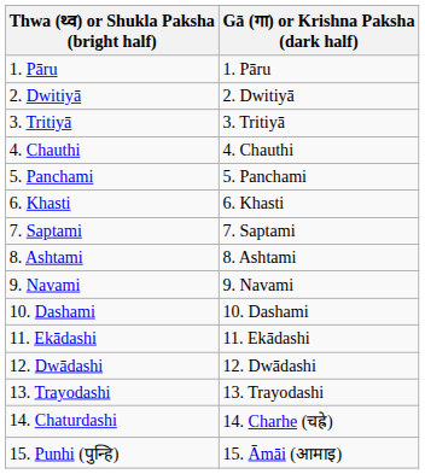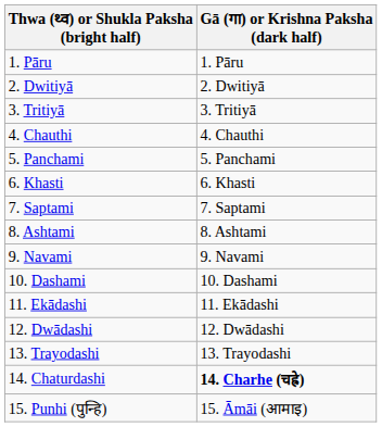14. Chaturdashi | Gā (गा) or Krishna Paksha (dark half): normal -> bold
